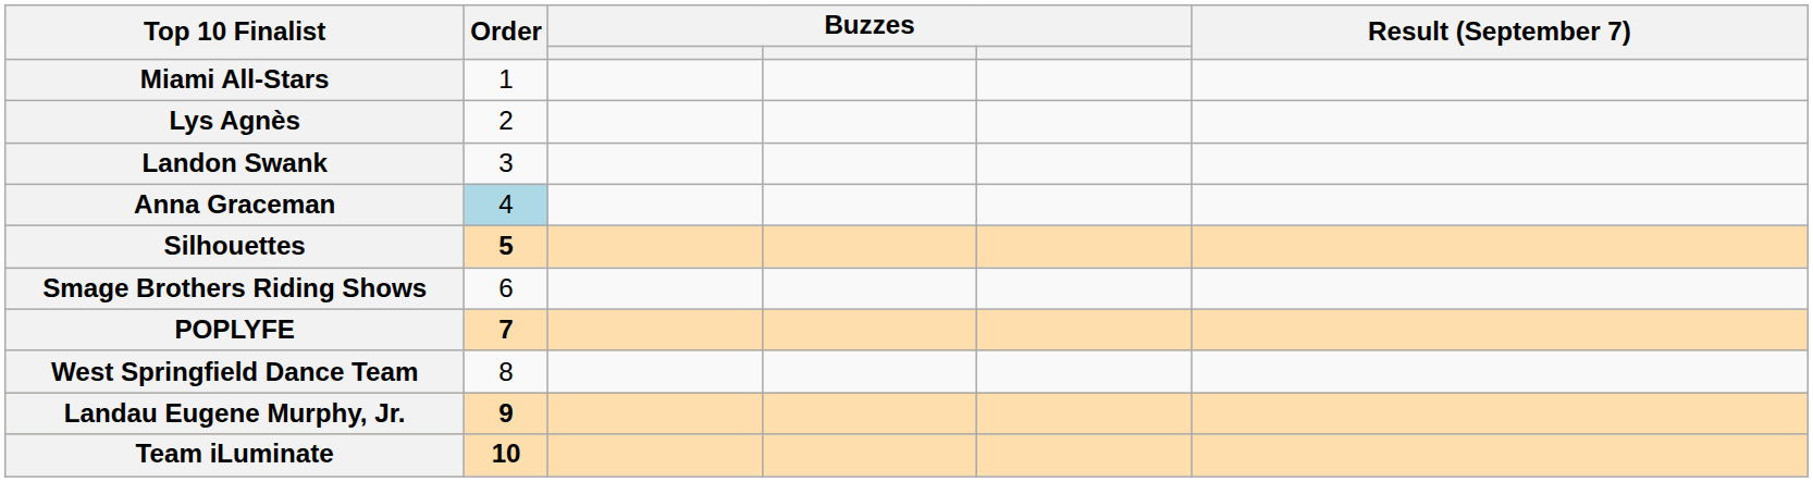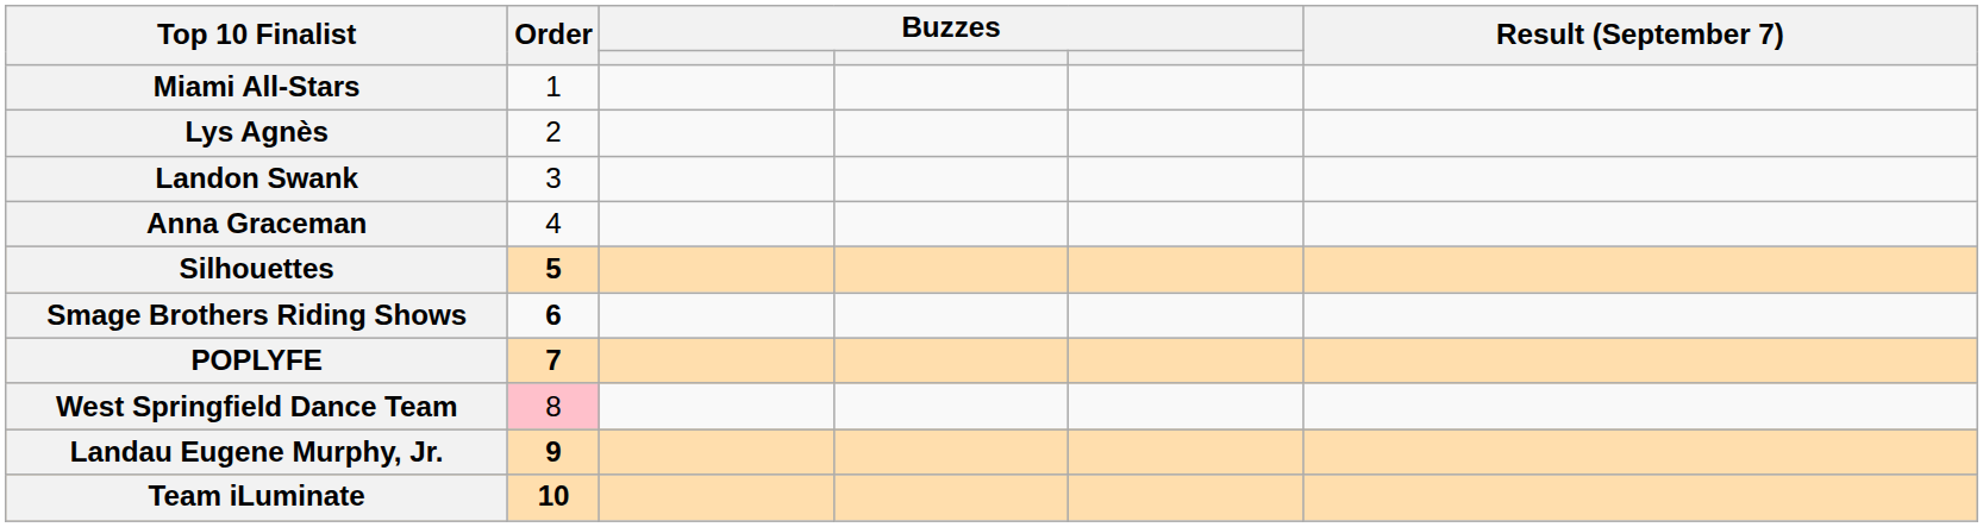Anna Graceman | Order: lightblue background -> no background
Smage Brothers Riding Shows | Order: normal -> bold
West Springfield Dance Team | Order: no background -> pink background
